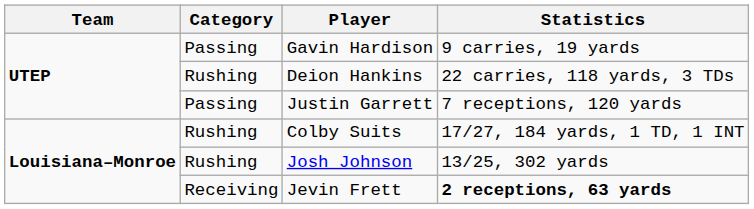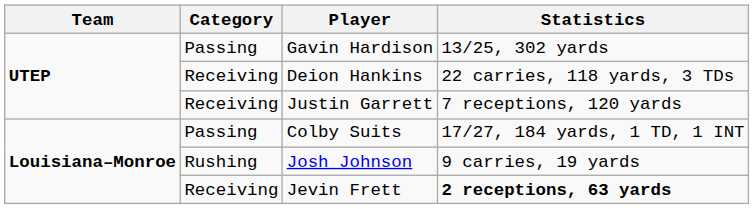Gavin Hardison | Statistics: 9 carries, 19 yards -> 13/25, 302 yards
Deion Hankins | Category: Rushing -> Receiving
Justin Garrett | Category: Passing -> Receiving
Colby Suits | Category: Rushing -> Passing
Josh Johnson | Statistics: 13/25, 302 yards -> 9 carries, 19 yards
